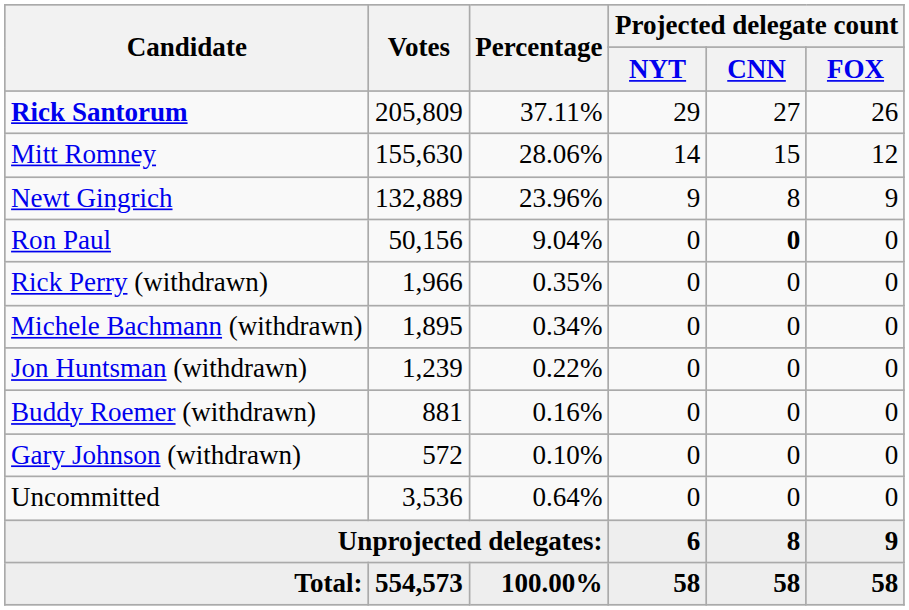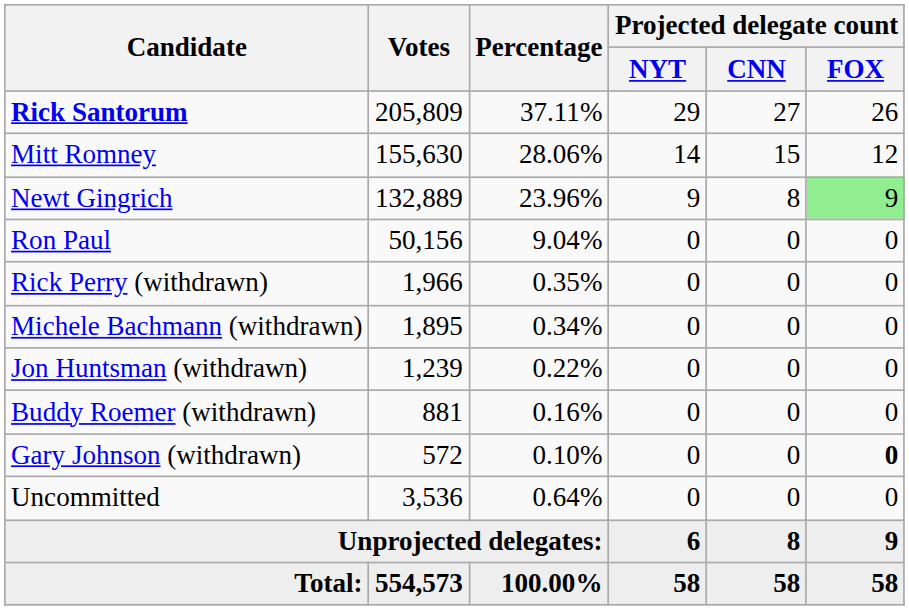Newt Gingrich | Projected delegate count / FOX: no background -> lightgreen background
Ron Paul | Projected delegate count / CNN: bold -> normal
Gary Johnson (withdrawn) | Projected delegate count / FOX: normal -> bold
